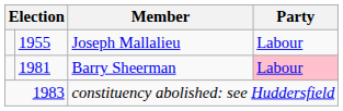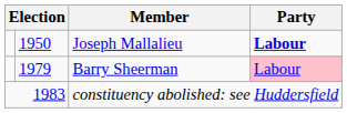Joseph Mallalieu | column 2: 1955 -> 1950
Joseph Mallalieu | Party: normal -> bold
Barry Sheerman | column 2: 1981 -> 1979
